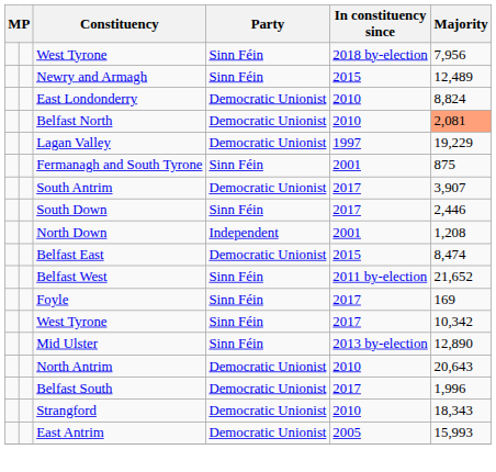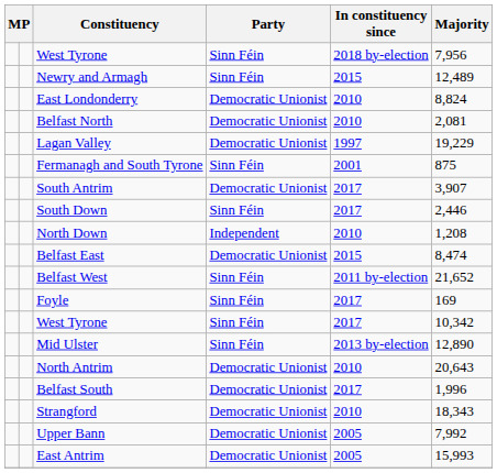Belfast North | Majority: lightsalmon background -> no background
North Down | In constituency since: 2001 -> 2010
+ row: Upper Bann | Democratic Unionist | 2005 | 7,992
